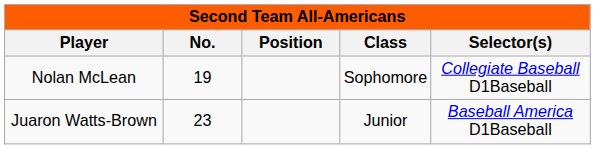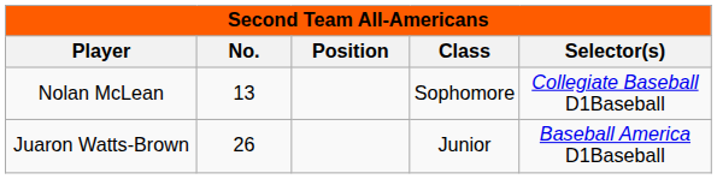Nolan McLean | No.: 19 -> 13
Juaron Watts-Brown | No.: 23 -> 26
